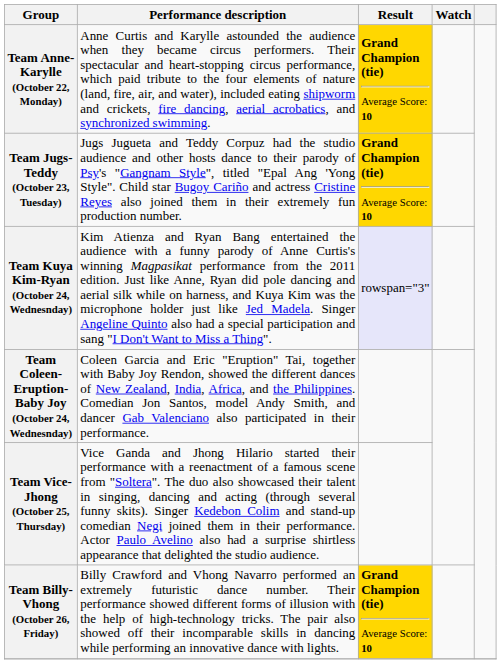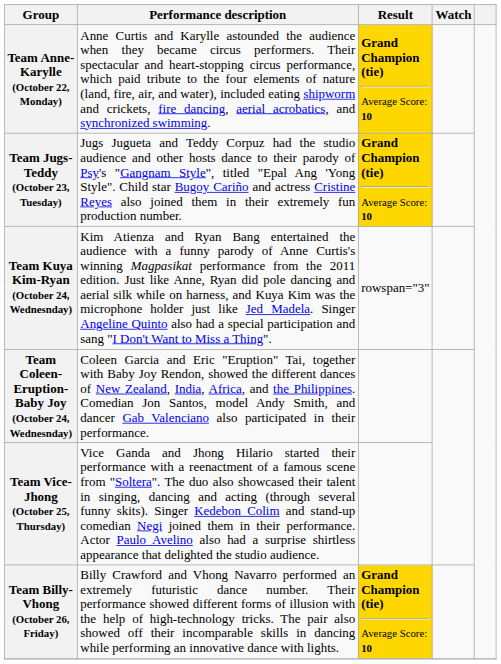Team Kuya Kim-Ryan (October 24, Wednesnday) | Result: lavender background -> no background
